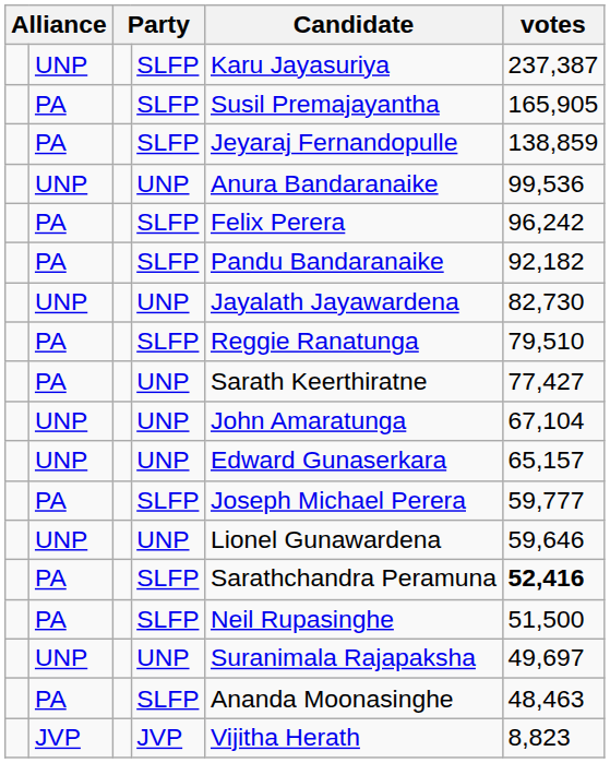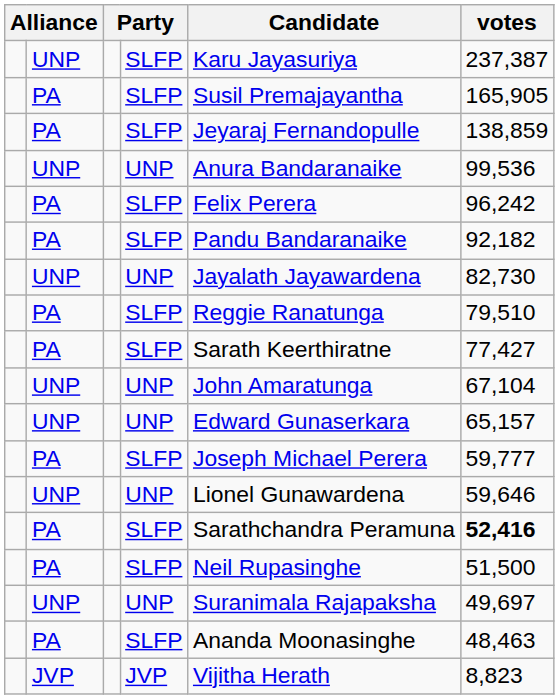row 10 | column 4: UNP -> SLFP
